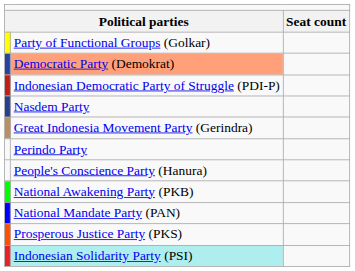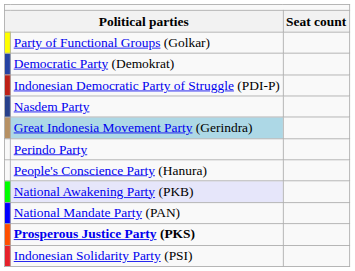Democratic Party (Demokrat) | column 2: lightsalmon background -> no background
Great Indonesia Movement Party (Gerindra) | column 2: no background -> lightblue background
National Awakening Party (PKB) | column 2: no background -> lavender background
Prosperous Justice Party (PKS) | column 2: normal -> bold
Indonesian Solidarity Party (PSI) | column 2: paleturquoise background -> no background
